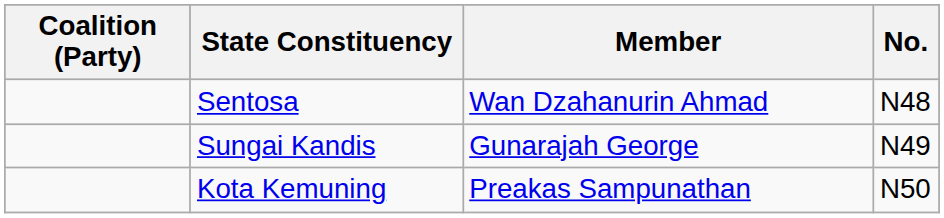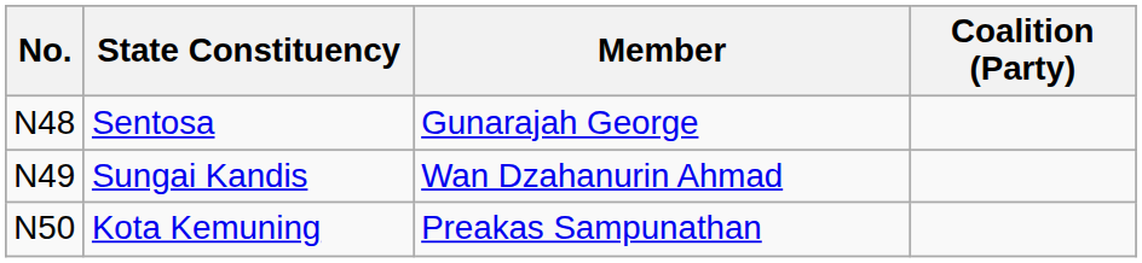columns swapped: No. <-> Coalition (Party)
Sentosa | Member: Wan Dzahanurin Ahmad -> Gunarajah George
Sungai Kandis | Member: Gunarajah George -> Wan Dzahanurin Ahmad
